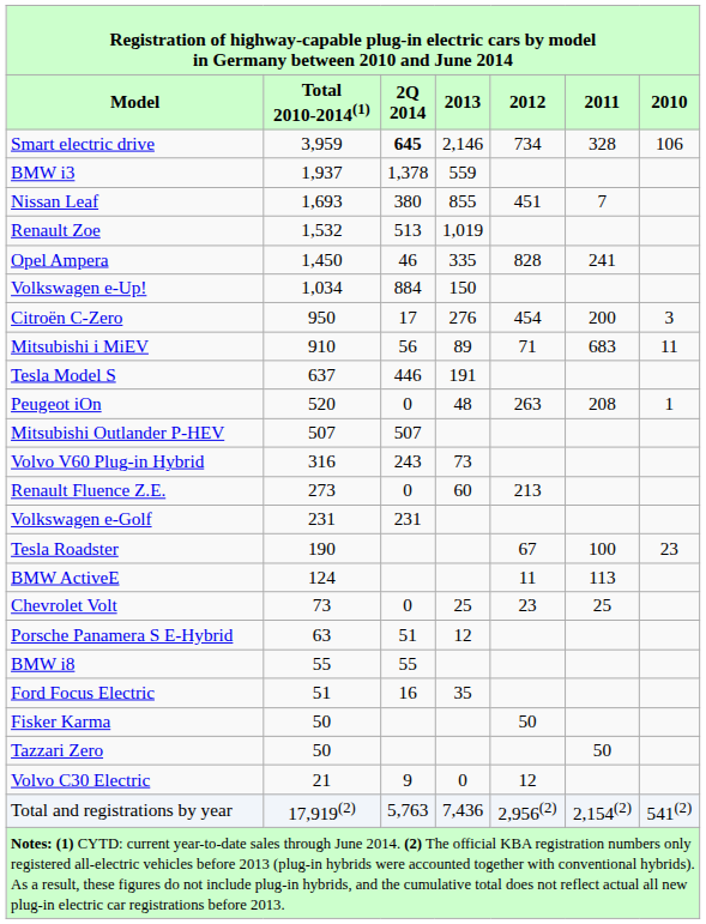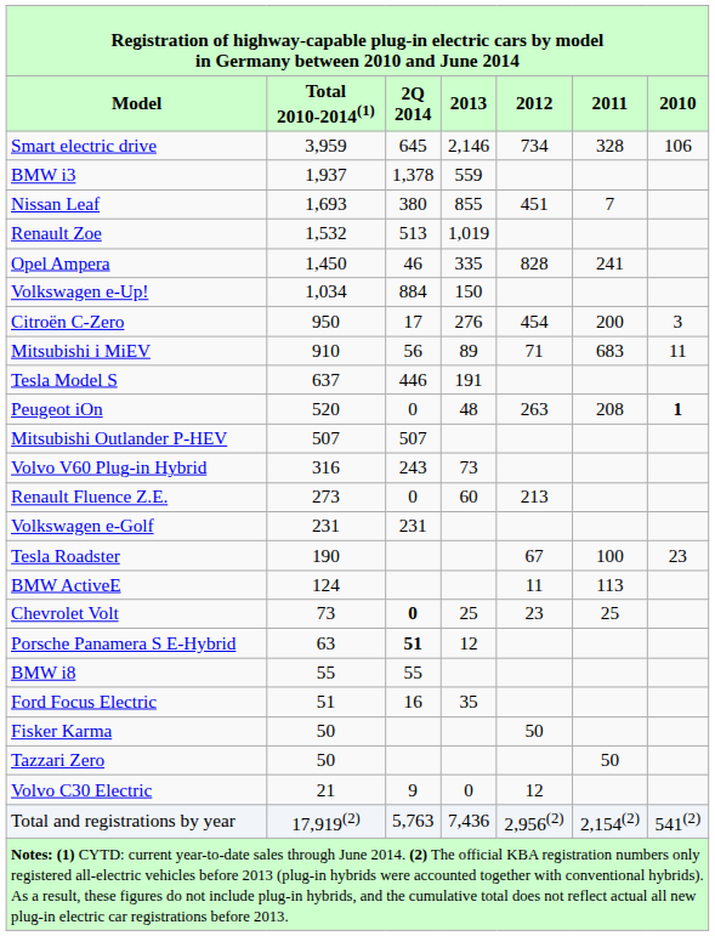Smart electric drive | 2Q 2014: bold -> normal
Peugeot iOn | 2010: normal -> bold
Chevrolet Volt | 2Q 2014: normal -> bold
Porsche Panamera S E-Hybrid | 2Q 2014: normal -> bold
